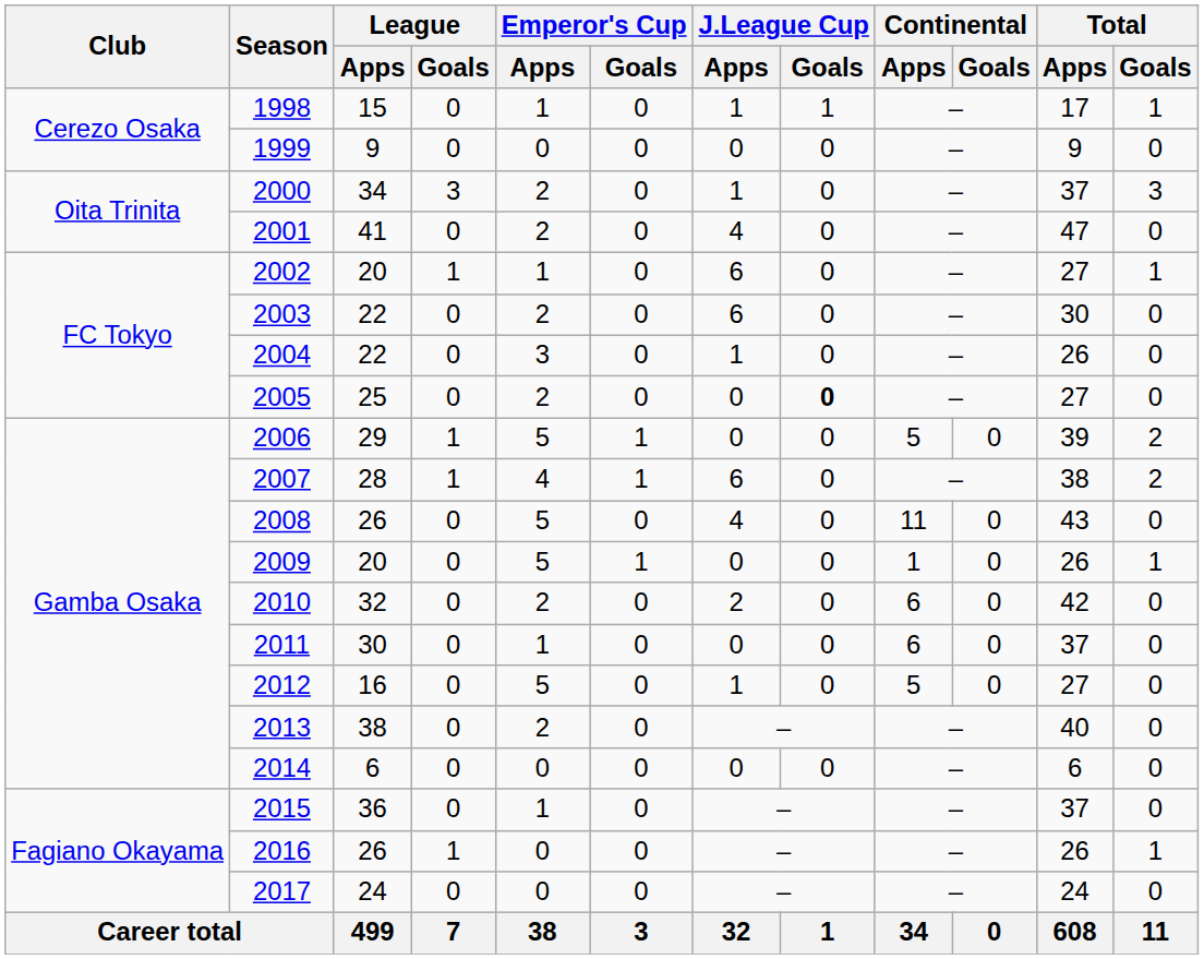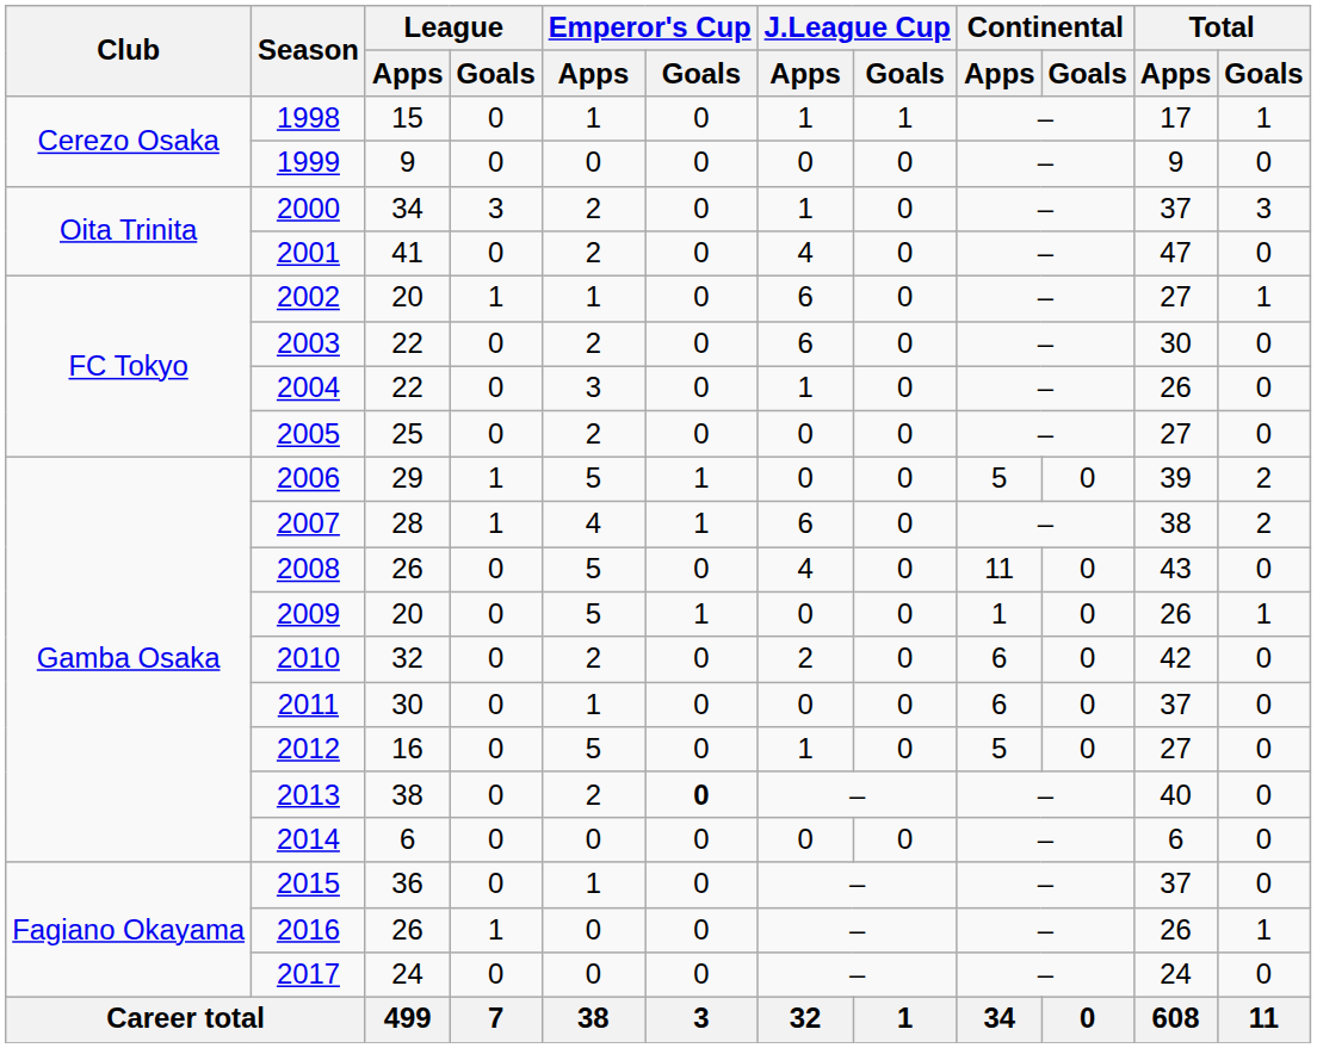2005 | J.League Cup / Goals: bold -> normal
2013 | Emperor's Cup / Goals: normal -> bold
